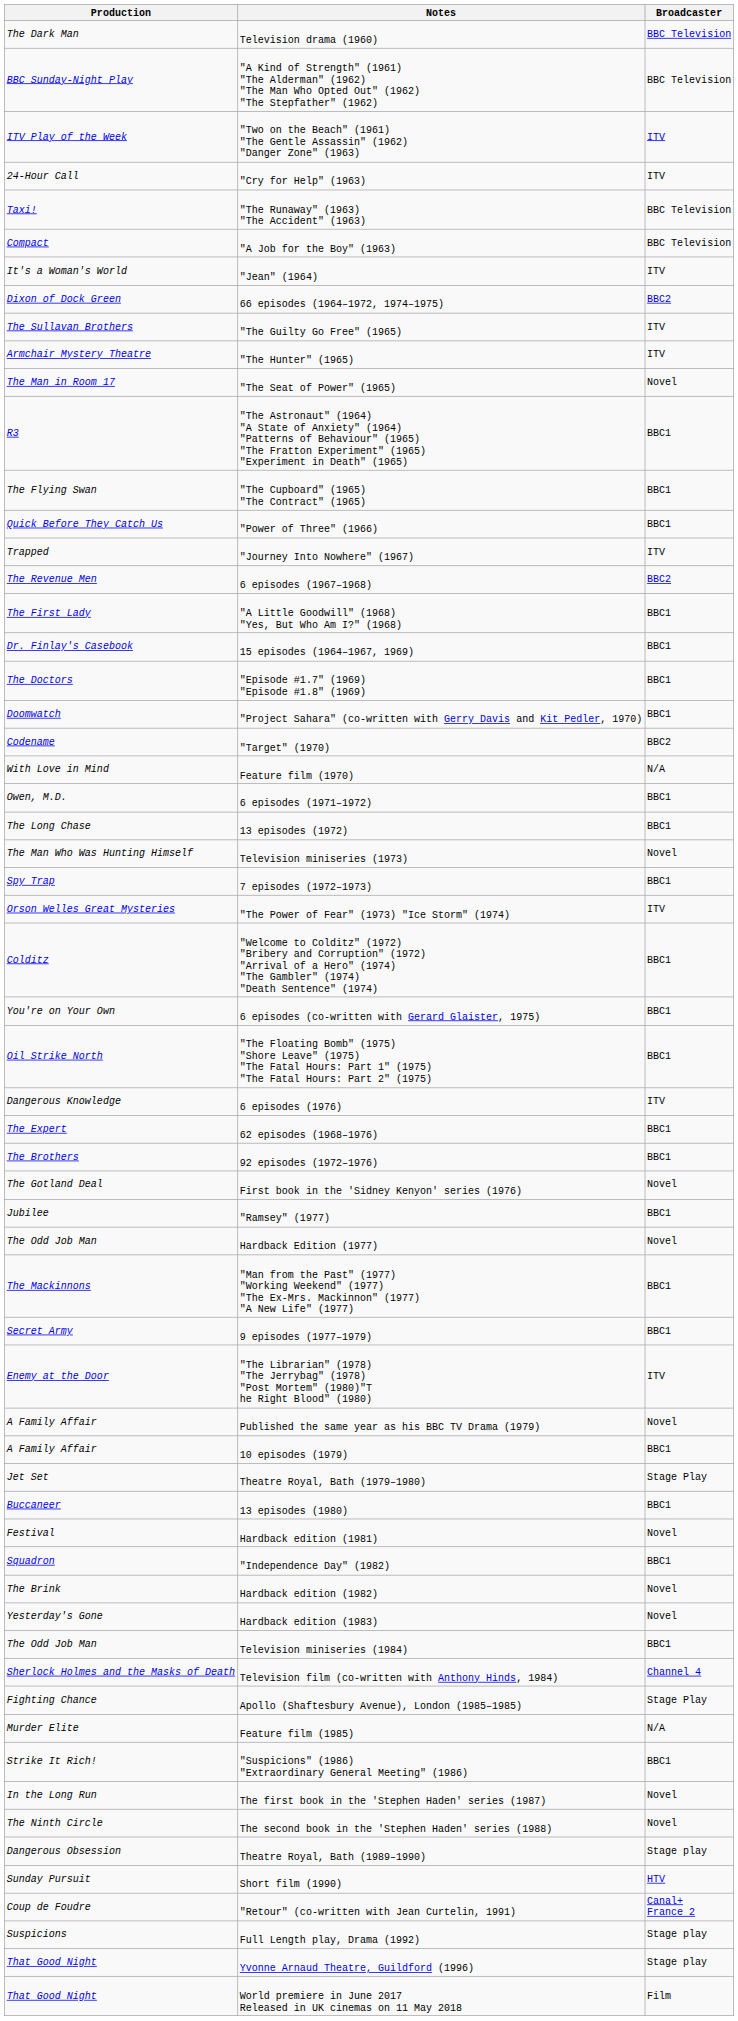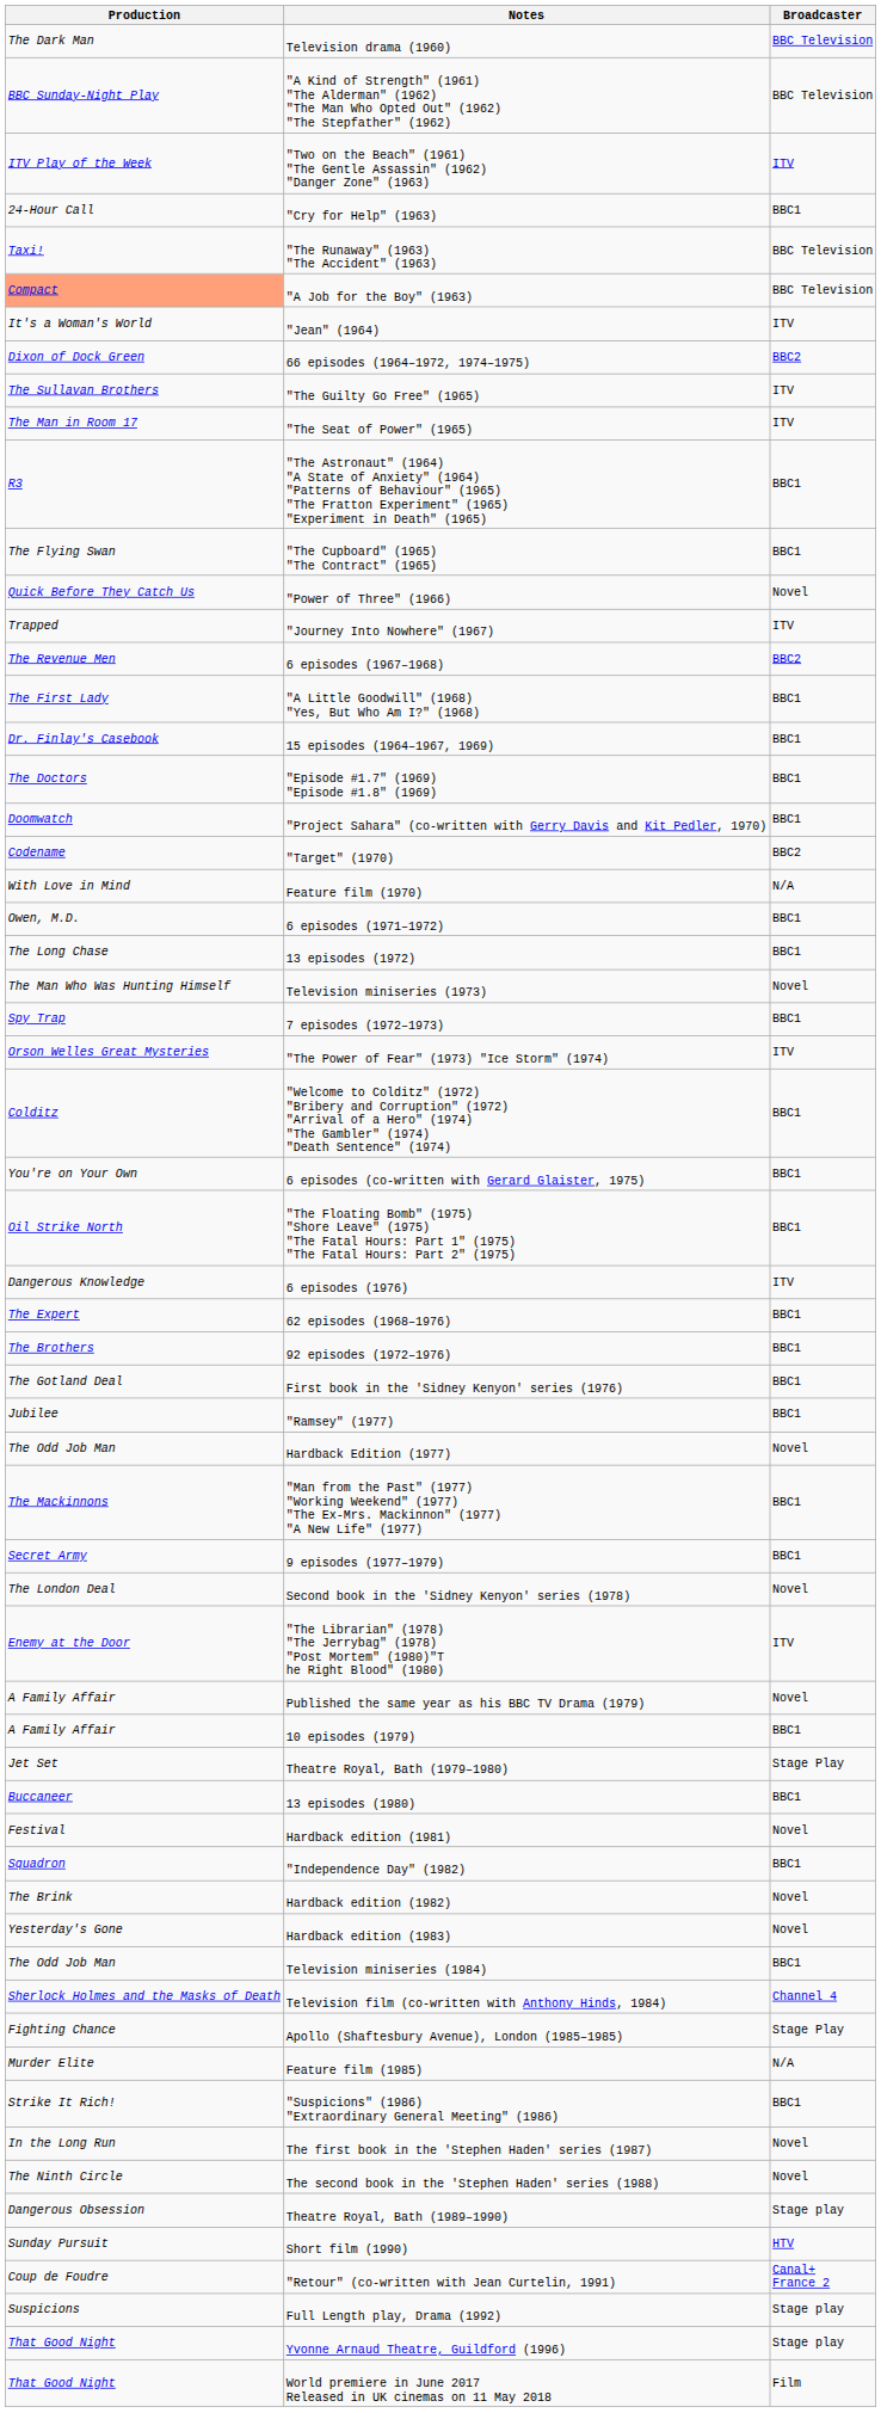"Cry for Help" (1963) | Broadcaster: ITV -> BBC1
"A Job for the Boy" (1963) | Production: no background -> lightsalmon background
- row: Armchair Mystery Theatre | "The Hunter" (1965) | ITV
"The Seat of Power" (1965) | Broadcaster: Novel -> ITV
"Power of Three" (1966) | Broadcaster: BBC1 -> Novel
First book in the 'Sidney Kenyon' series (1976) | Broadcaster: Novel -> BBC1
+ row: The London Deal | Second book in the 'Sidney Kenyon' series (1978) | Novel
